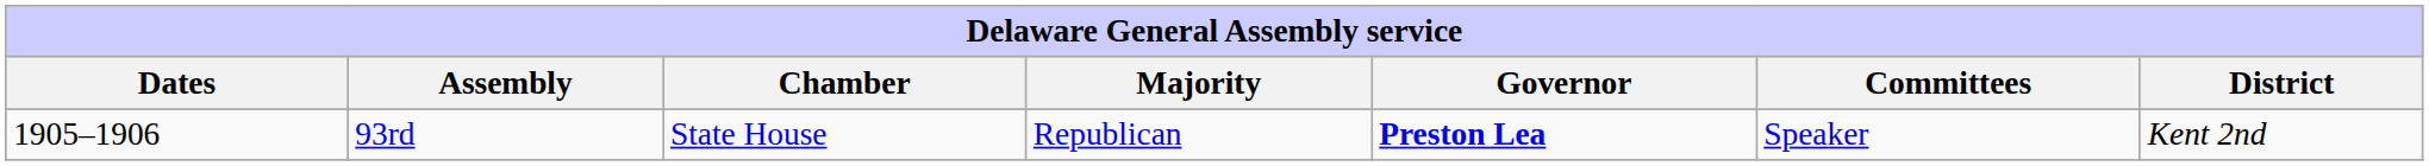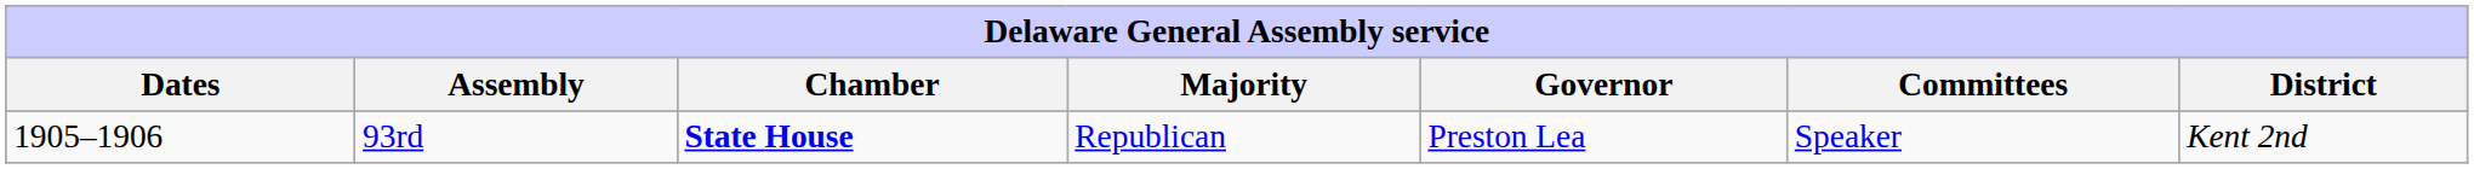93rd | Chamber: normal -> bold
93rd | Governor: bold -> normal
